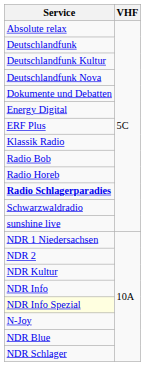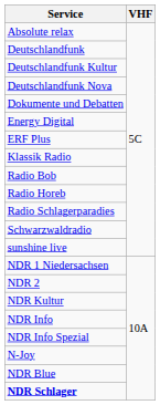Radio Schlagerparadies | Service: bold -> normal
NDR Info Spezial | Service: lightyellow background -> no background
NDR Schlager | Service: normal -> bold
